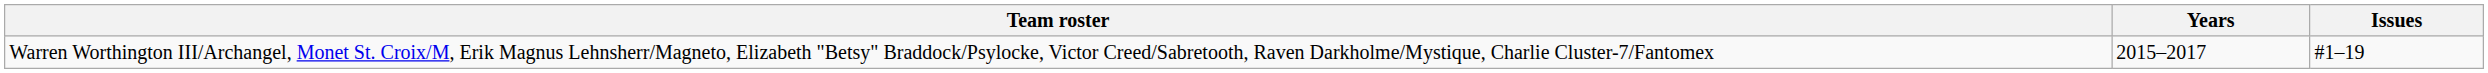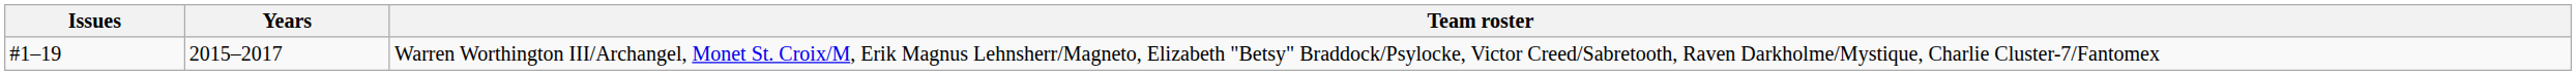columns swapped: Issues <-> Team roster
